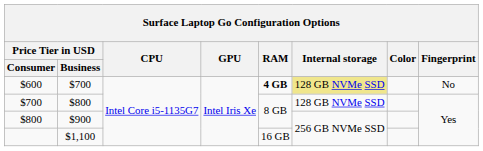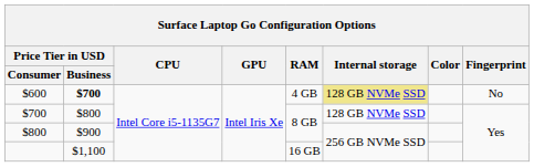$600 | Price Tier in USD / Business: normal -> bold
$600 | RAM: bold -> normal
